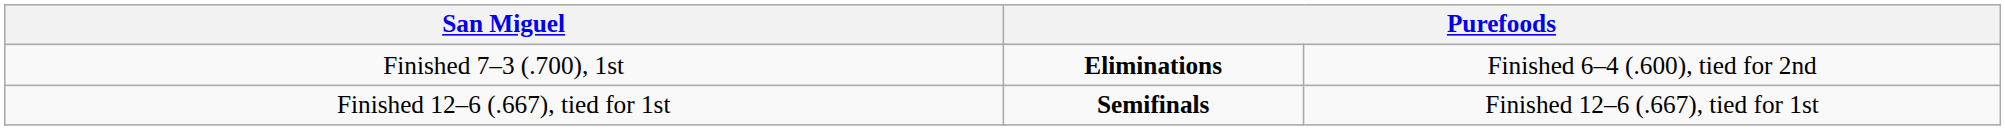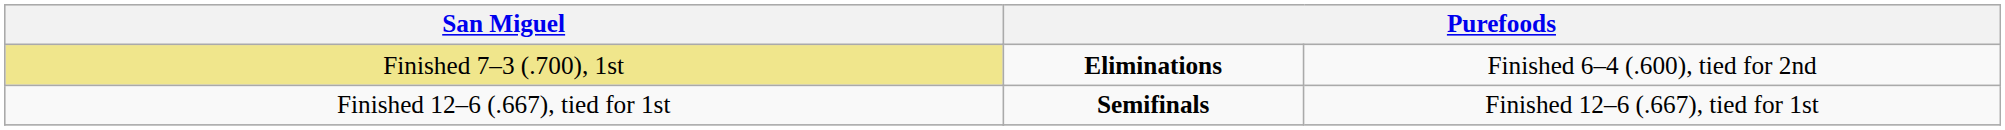Finished 7–3 (.700), 1st | column 1: no background -> khaki background
